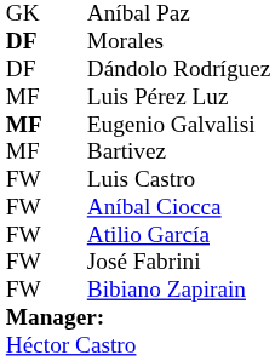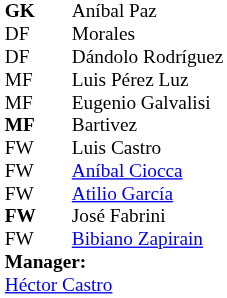Aníbal Paz | column 1: normal -> bold
Morales | column 1: bold -> normal
Eugenio Galvalisi | column 1: bold -> normal
Bartivez | column 1: normal -> bold
José Fabrini | column 1: normal -> bold
